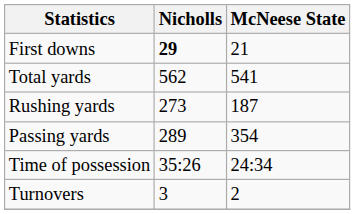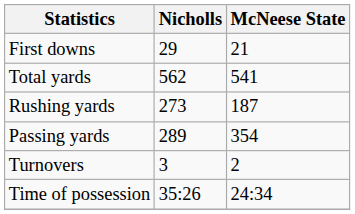First downs | Nicholls: bold -> normal
rows swapped: Turnovers <-> Time of possession
